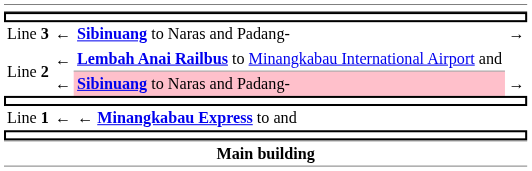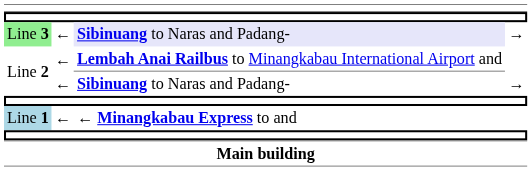Line 3 | column 1: no background -> lightgreen background
Line 3 | column 3: no background -> lavender background
Line 2 / Sibinuang to Naras and Padang- | column 3: pink background -> no background
Line 1 | column 1: no background -> lightblue background
